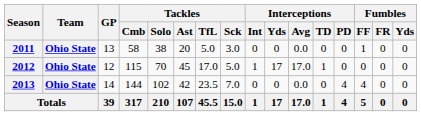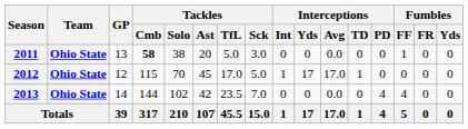2011 | Tackles / Cmb: normal -> bold
